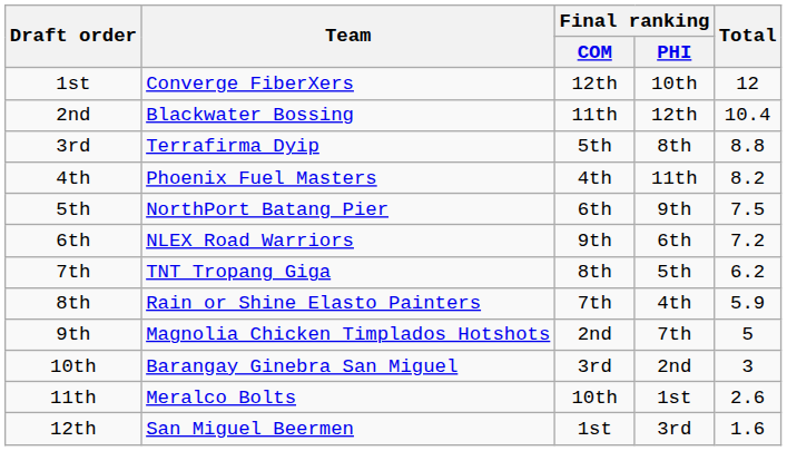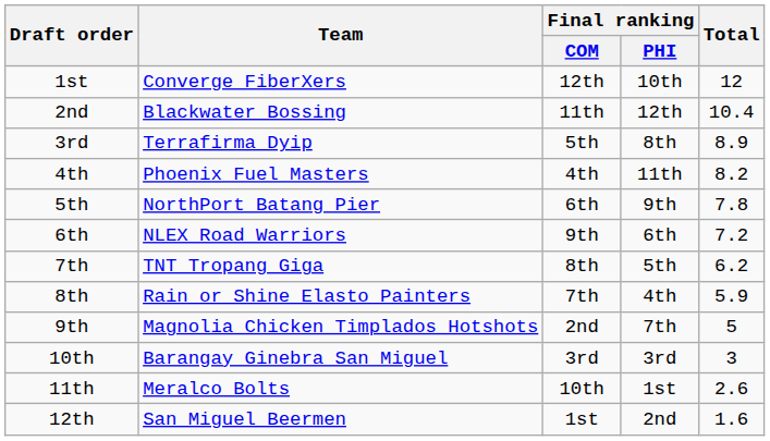row 5 | Total: 8.8 -> 8.9
row 7 | Total: 7.5 -> 7.8
row 12 | Final ranking / PHI: 2nd -> 3rd
row 14 | Final ranking / PHI: 3rd -> 2nd
